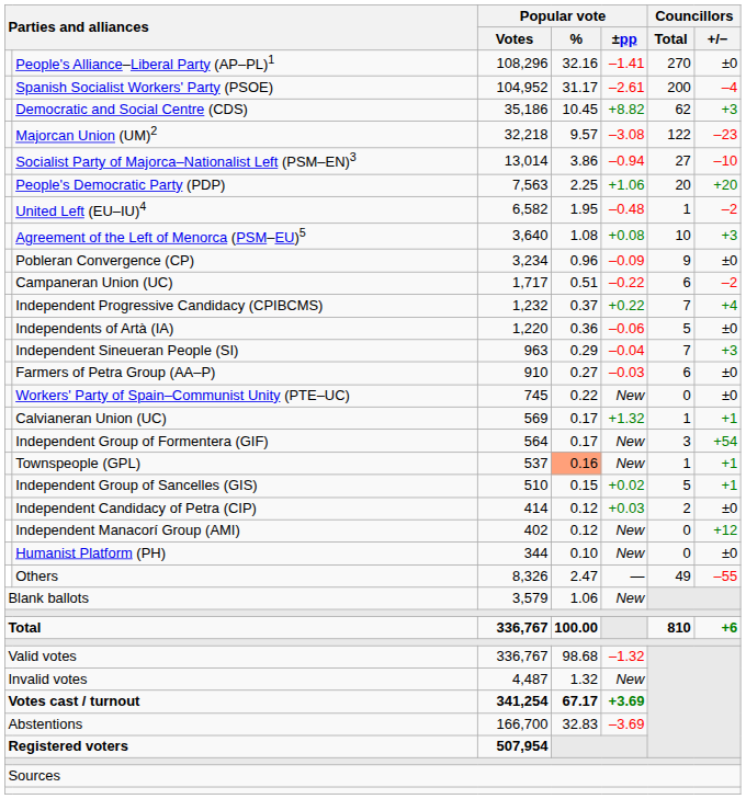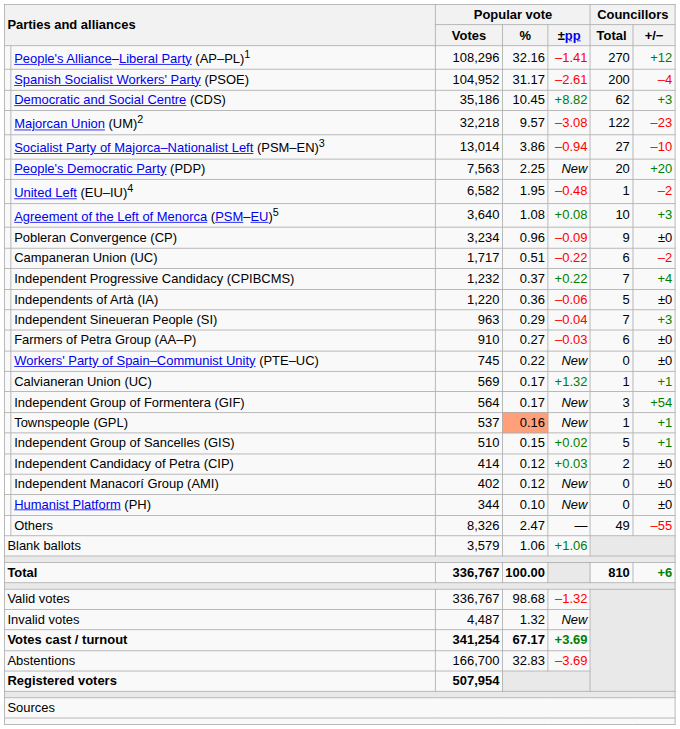People's Alliance–Liberal Party (AP–PL)1 | Councillors / +/−: ±0 -> +12
People's Democratic Party (PDP) | Popular vote / ±pp: +1.06 -> New
Independent Manacorí Group (AMI) | Councillors / +/−: +12 -> ±0
Blank ballots | Popular vote / ±pp: New -> +1.06
